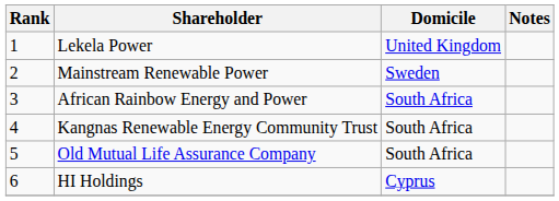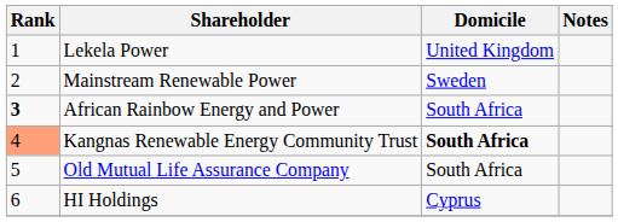African Rainbow Energy and Power | Rank: normal -> bold
Kangnas Renewable Energy Community Trust | Rank: no background -> lightsalmon background
Kangnas Renewable Energy Community Trust | Domicile: normal -> bold
